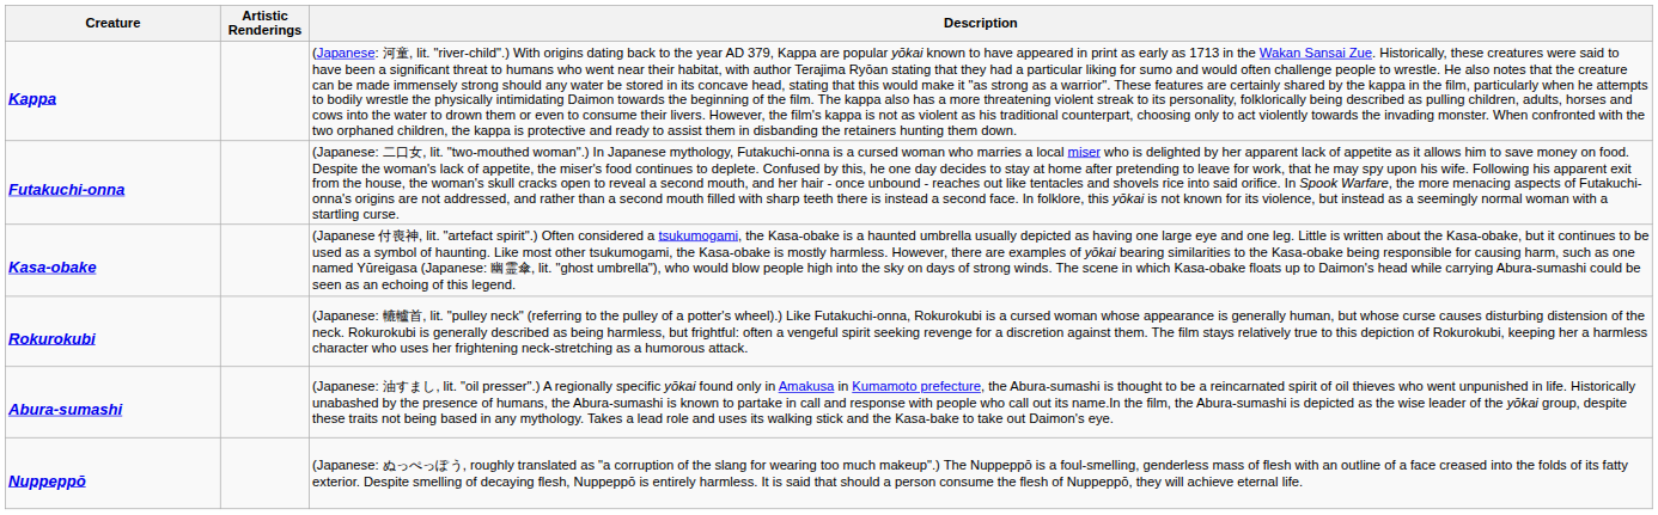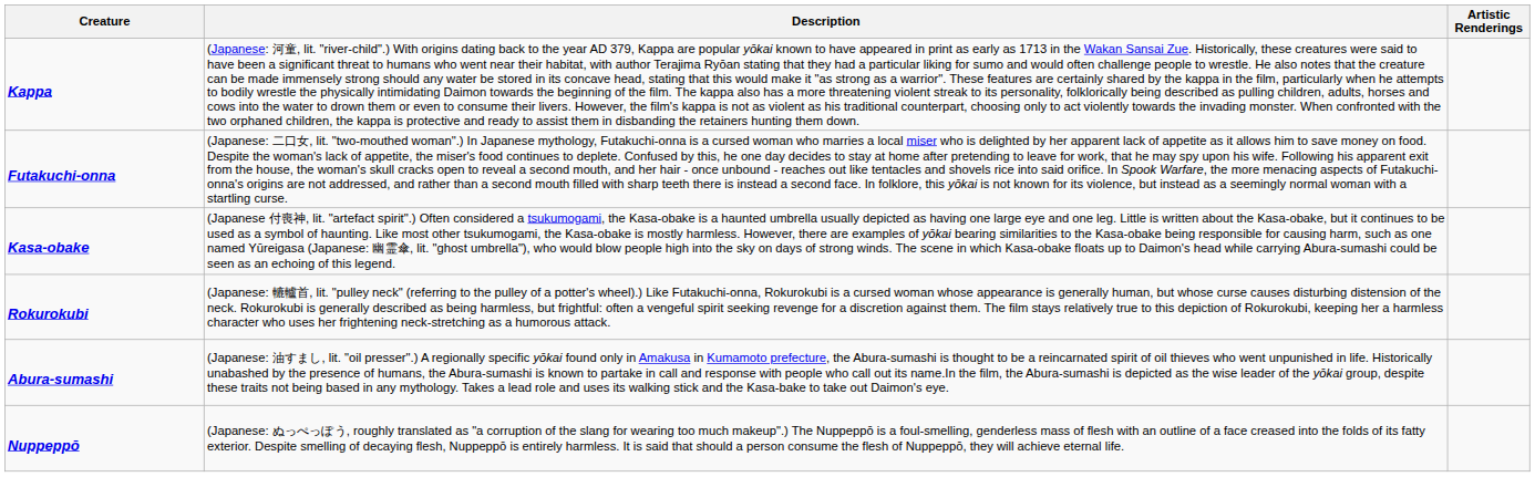columns swapped: Description <-> Artistic Renderings
